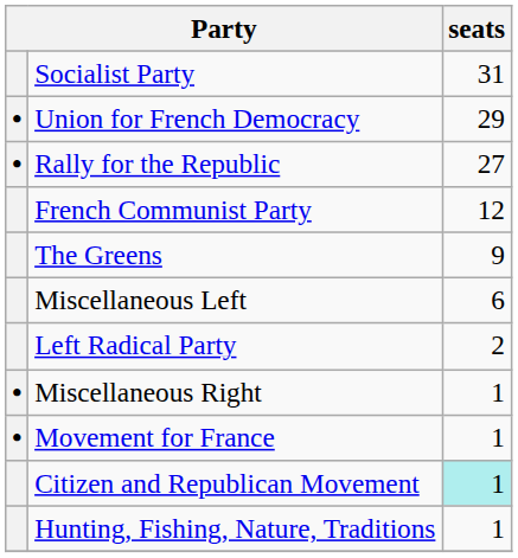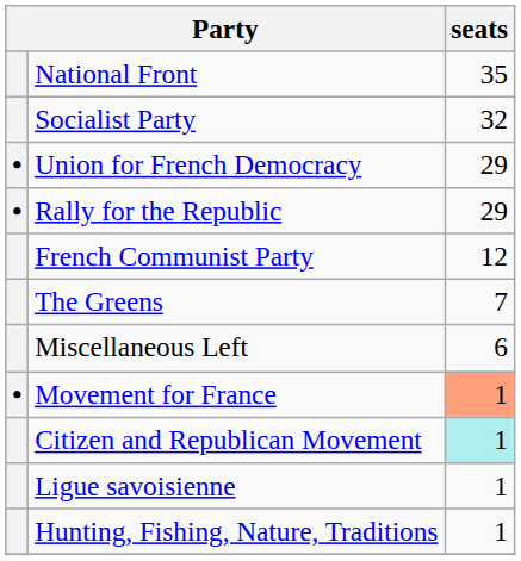+ row: National Front | 35
Socialist Party | seats: 31 -> 32
Rally for the Republic | seats: 27 -> 29
The Greens | seats: 9 -> 7
- row: Left Radical Party | 2
- row: • | Miscellaneous Right | 1
Movement for France | seats: no background -> lightsalmon background
+ row: Ligue savoisienne | 1
